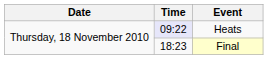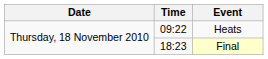Heats | Time: lavender background -> no background
